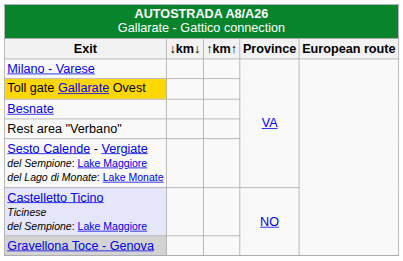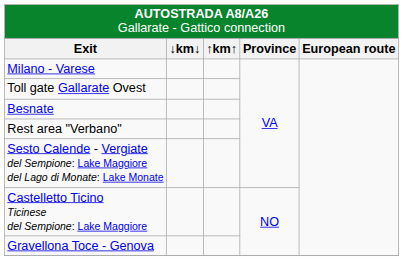Toll gate Gallarate Ovest | column 1: gold background -> no background
Castelletto Ticino Ticinese del Sempione: Lake Maggiore | column 1: lavender background -> no background
Gravellona Toce - Genova | column 1: lightgrey background -> no background
